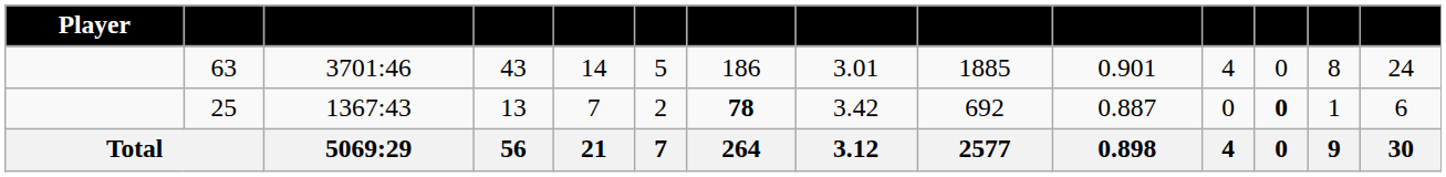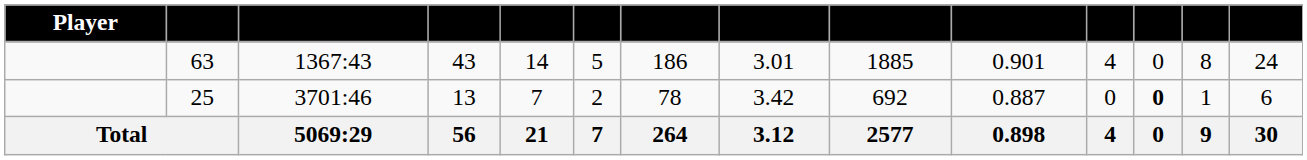63 | column 3: 3701:46 -> 1367:43
25 | column 3: 1367:43 -> 3701:46
25 | column 7: bold -> normal
